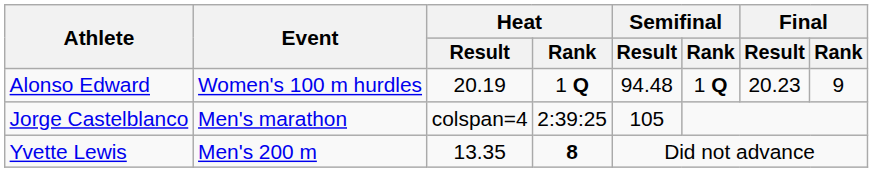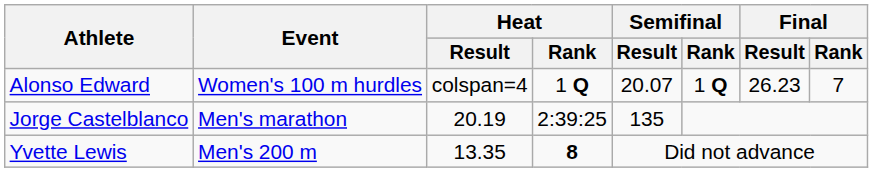Alonso Edward | Heat / Result: 20.19 -> colspan=4
Alonso Edward | Semifinal / Result: 94.48 -> 20.07
Alonso Edward | Final / Result: 20.23 -> 26.23
Alonso Edward | Final / Rank: 9 -> 7
Jorge Castelblanco | Heat / Result: colspan=4 -> 20.19
Jorge Castelblanco | Semifinal / Result: 105 -> 135
